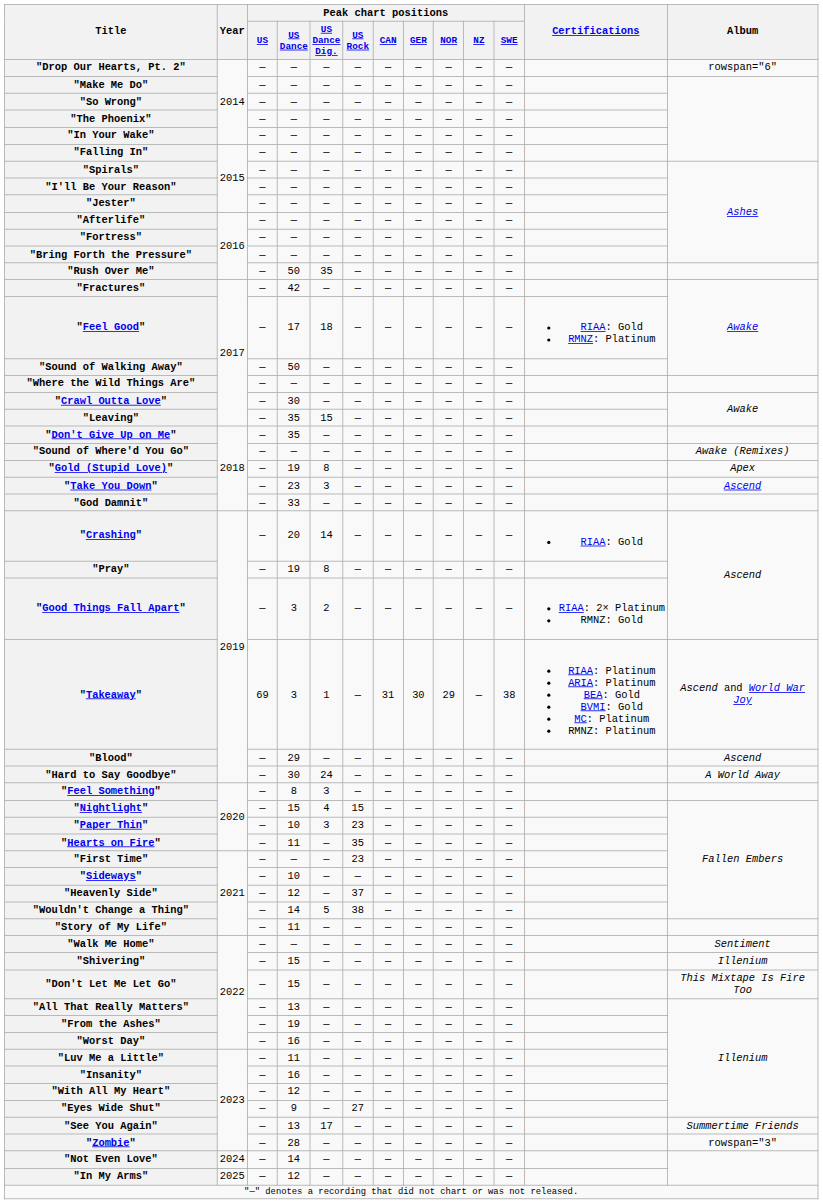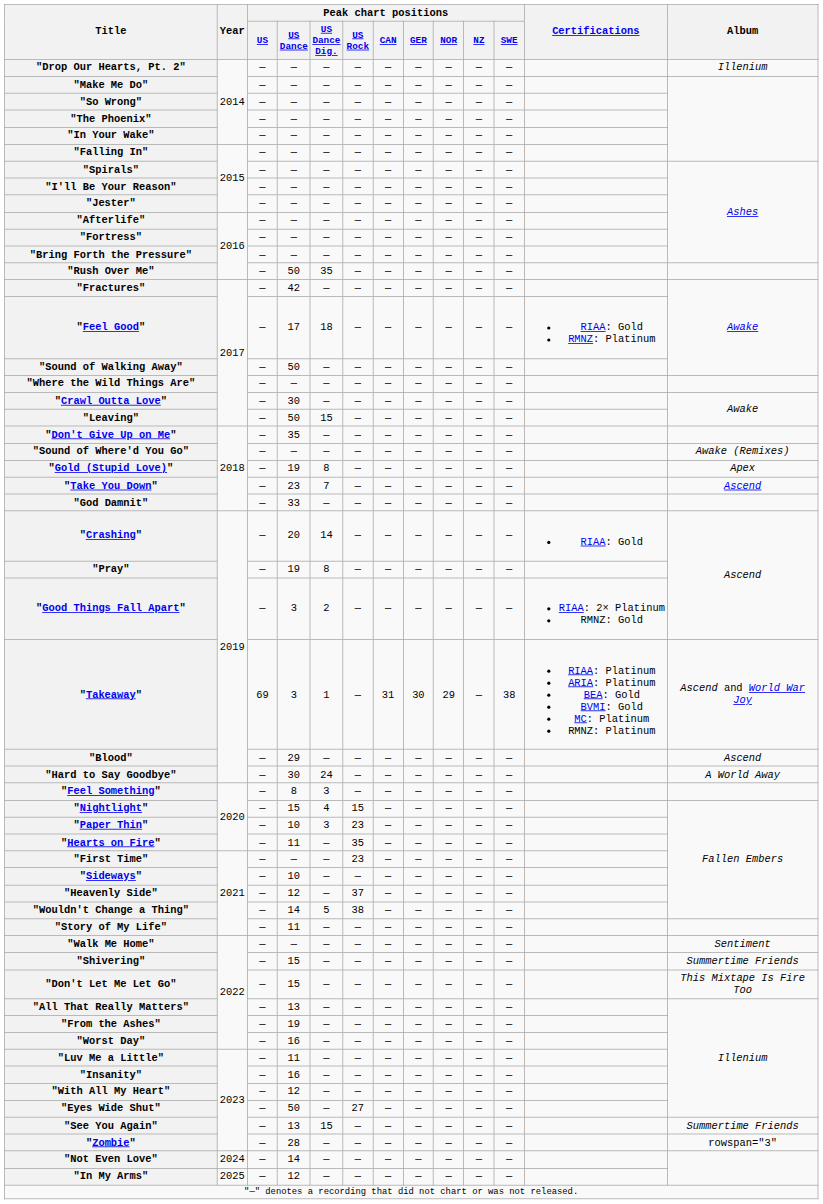"Drop Our Hearts, Pt. 2" | Album: rowspan="6" -> Illenium
"Leaving" | Peak chart positions / US Dance: 35 -> 50
"Take You Down" | Peak chart positions / US Dance Dig.: 3 -> 7
"Shivering" | Album: Illenium -> Summertime Friends
"Eyes Wide Shut" | Peak chart positions / US Dance: 9 -> 50
"See You Again" | Peak chart positions / US Dance Dig.: 17 -> 15
